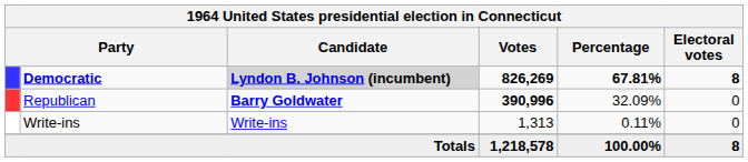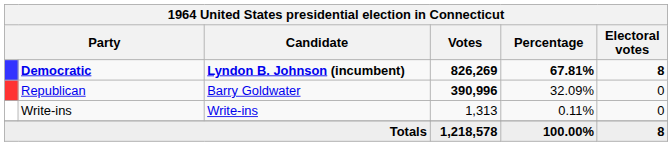Democratic | Candidate: lightgrey background -> no background
Republican | Candidate: bold -> normal
